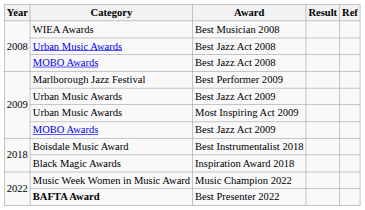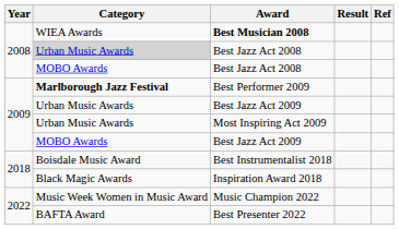Best Musician 2008 | Award: normal -> bold
Urban Music Awards / Best Jazz Act 2008 | Category: no background -> lightgrey background
Best Performer 2009 | Category: normal -> bold
Best Presenter 2022 | Category: bold -> normal
